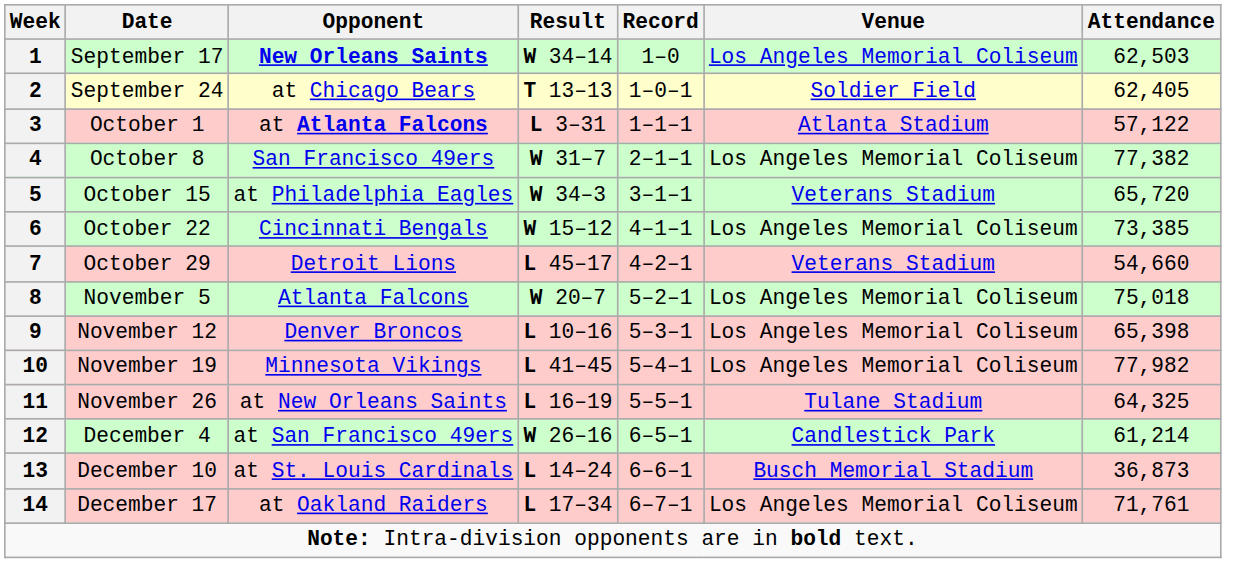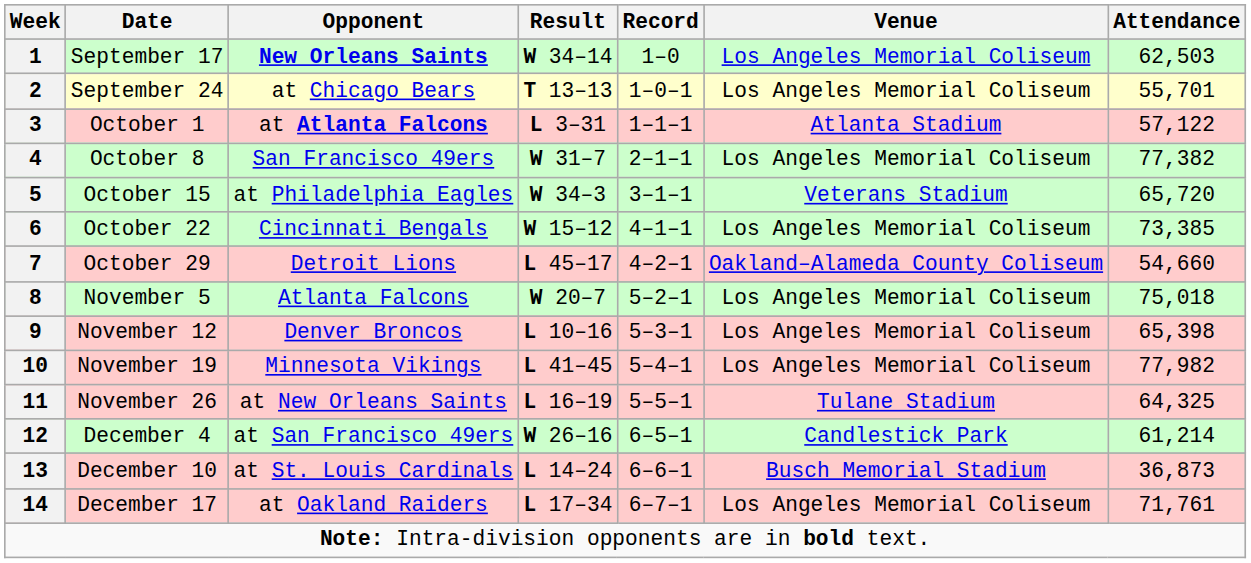2 | Venue: Soldier Field -> Los Angeles Memorial Coliseum
2 | Attendance: 62,405 -> 55,701
7 | Venue: Veterans Stadium -> Oakland–Alameda County Coliseum
